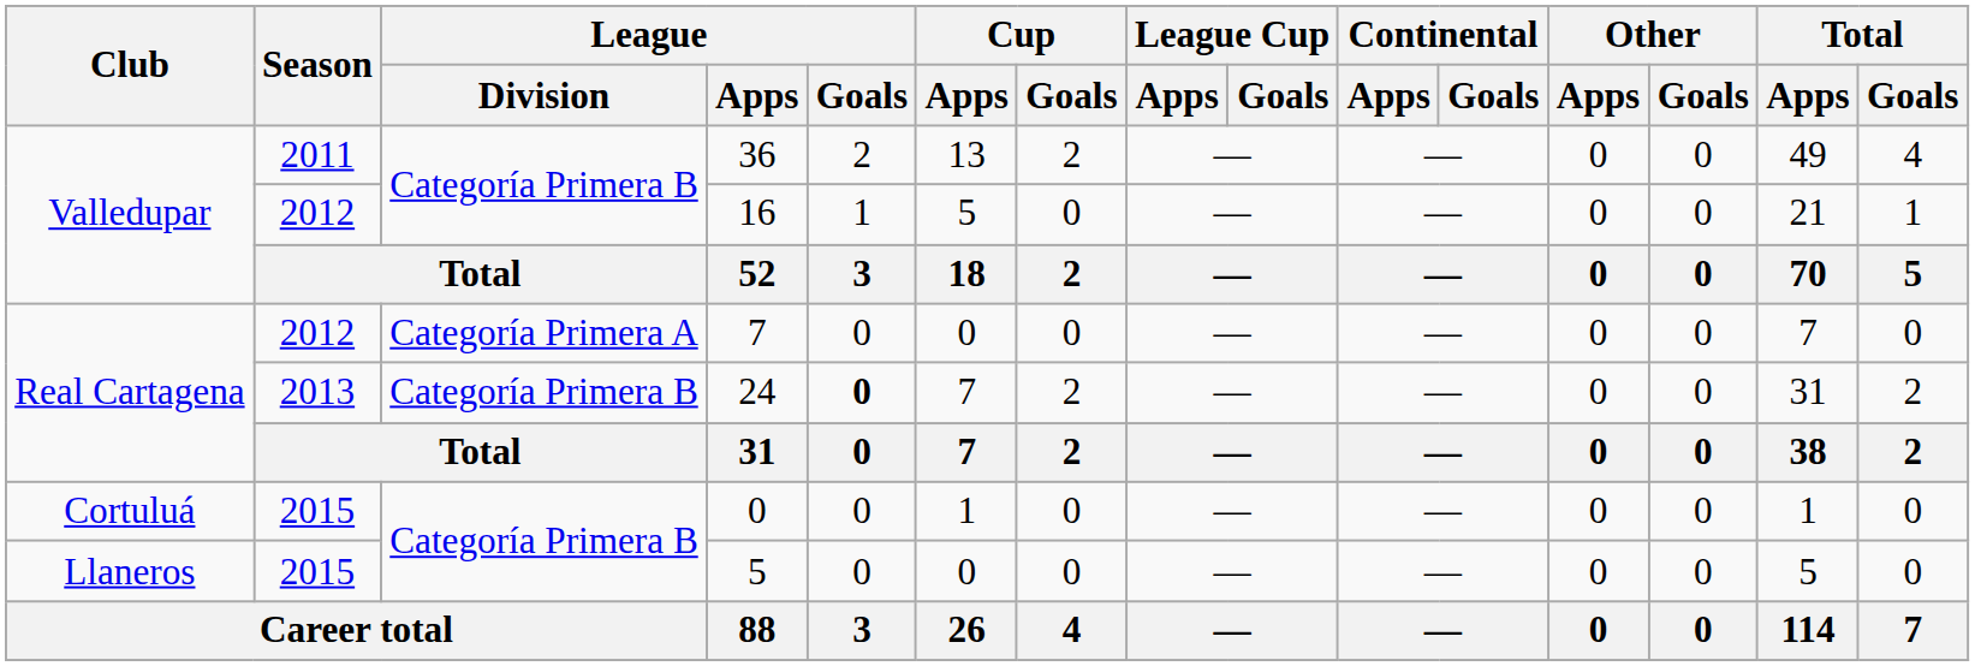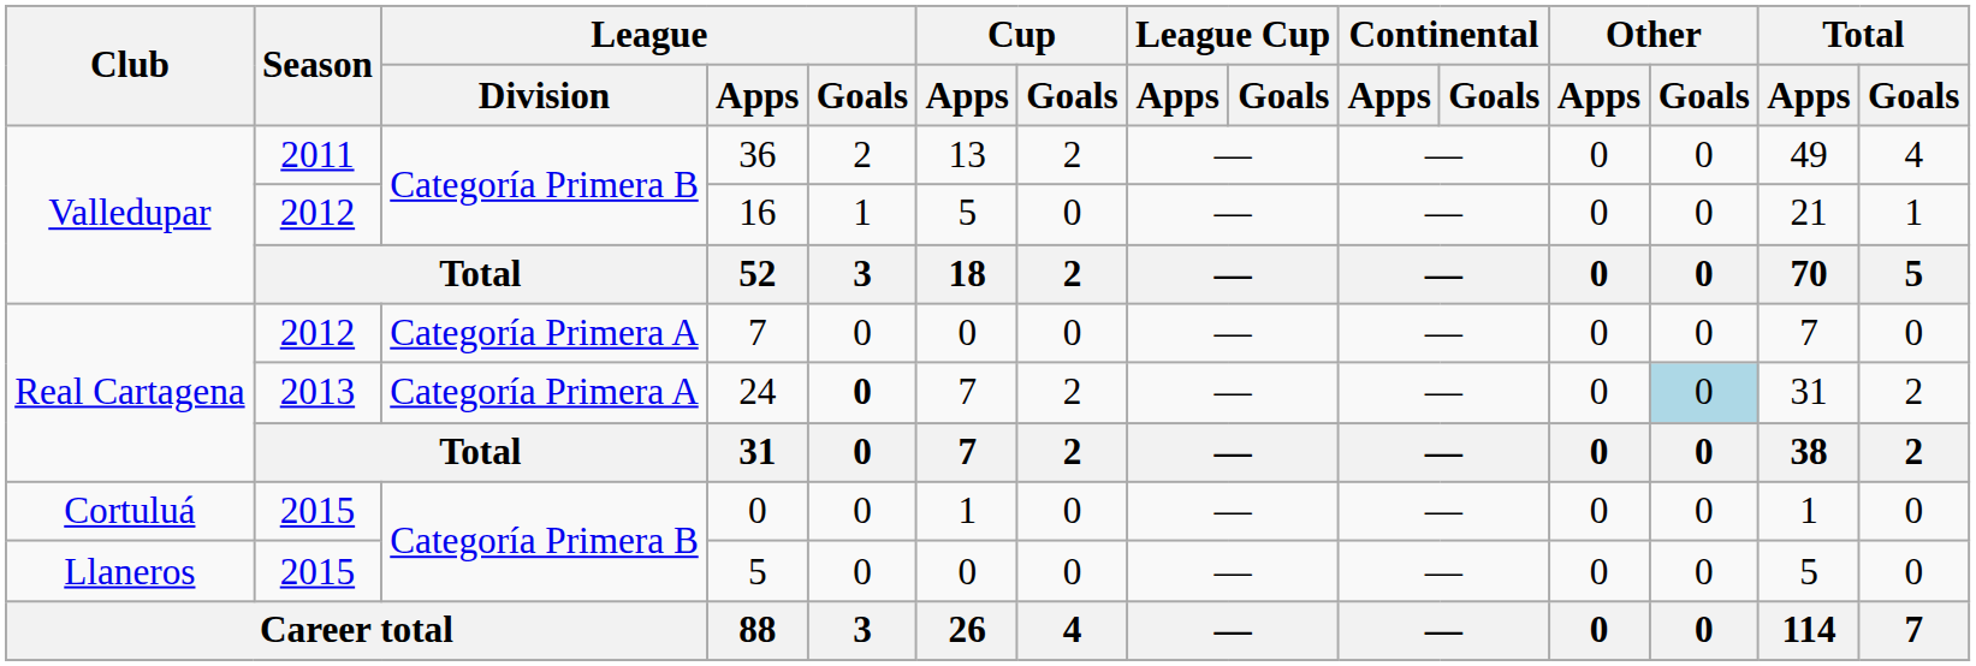24 | League / Division: Categoría Primera B -> Categoría Primera A
24 | Other / Goals: no background -> lightblue background
